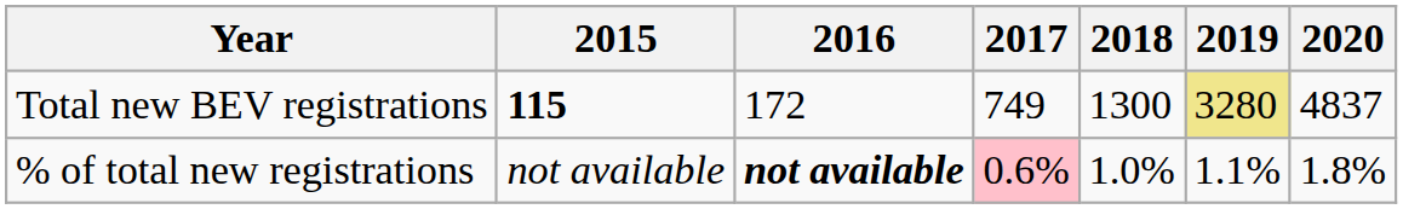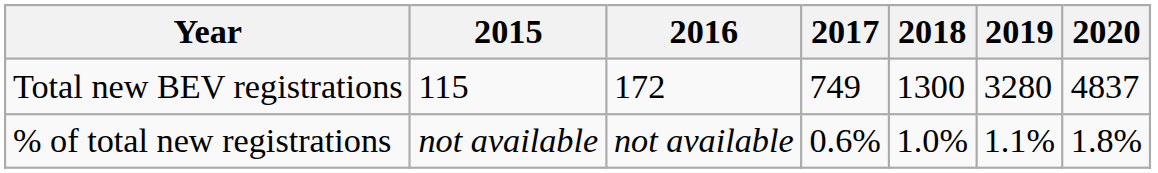row 2 | 2015: bold -> normal
row 2 | 2019: khaki background -> no background
row 3 | 2016: bold -> normal
row 3 | 2017: pink background -> no background
